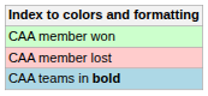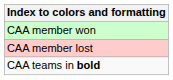row 4 | column 1: lightblue background -> no background
